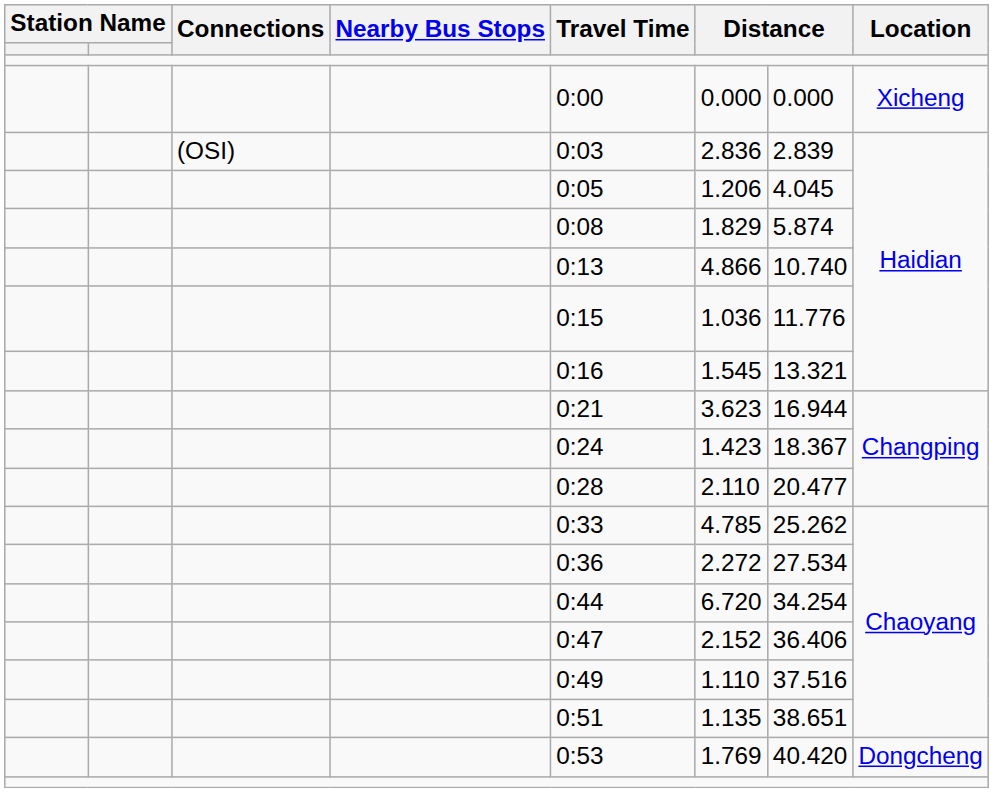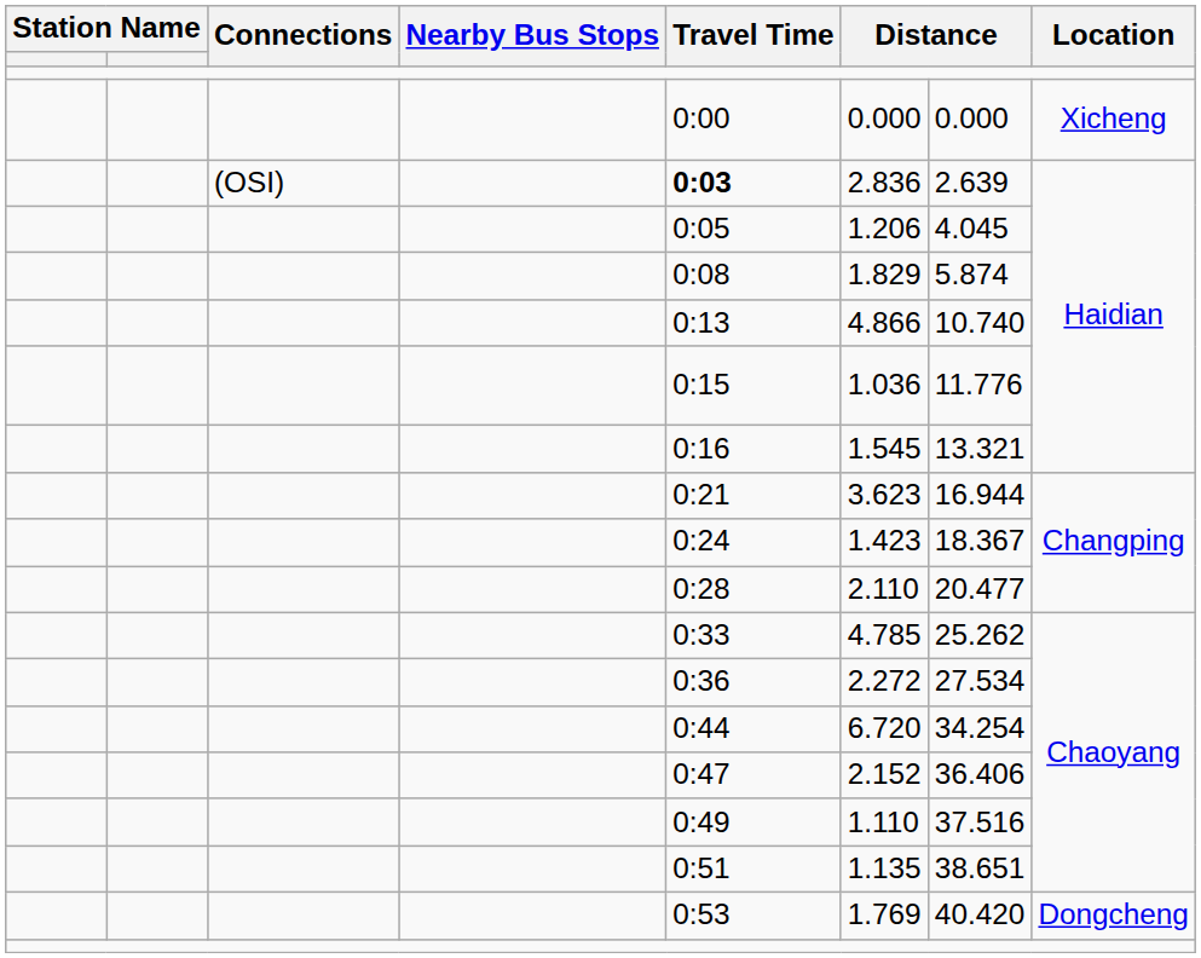(OSI) | Travel Time: normal -> bold
(OSI) | column 7: 2.839 -> 2.639
